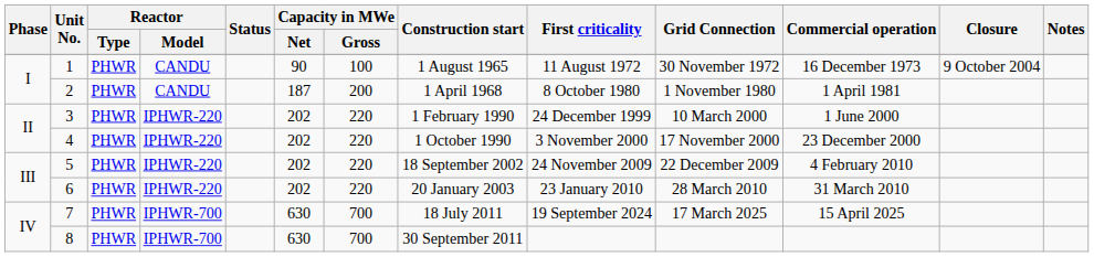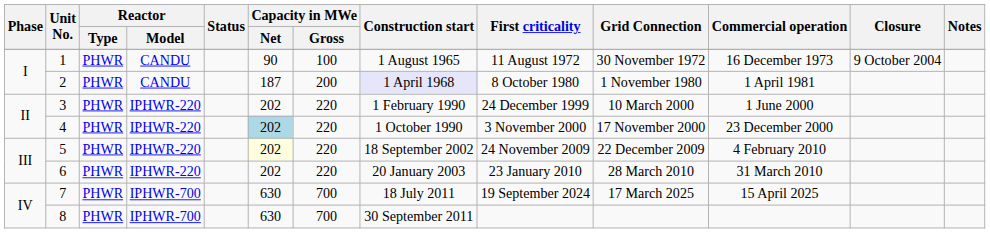2 | Construction start: no background -> lavender background
4 | Capacity in MWe / Net: no background -> lightblue background
5 | Capacity in MWe / Net: no background -> lightyellow background
